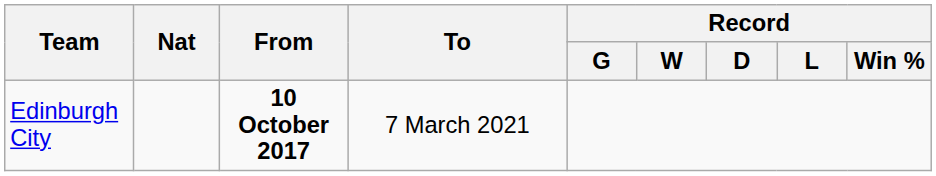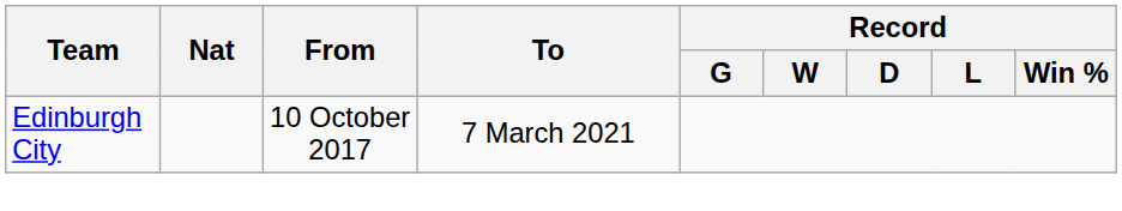Edinburgh City | From: bold -> normal
